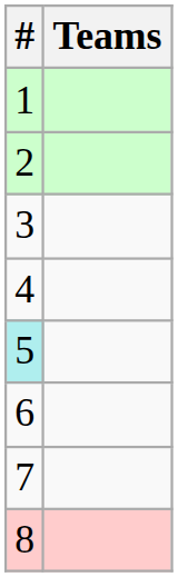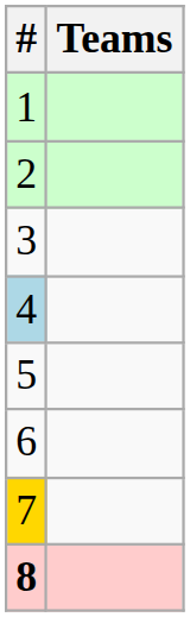4 | #: no background -> lightblue background
5 | #: paleturquoise background -> no background
7 | #: no background -> gold background
8 | #: normal -> bold
